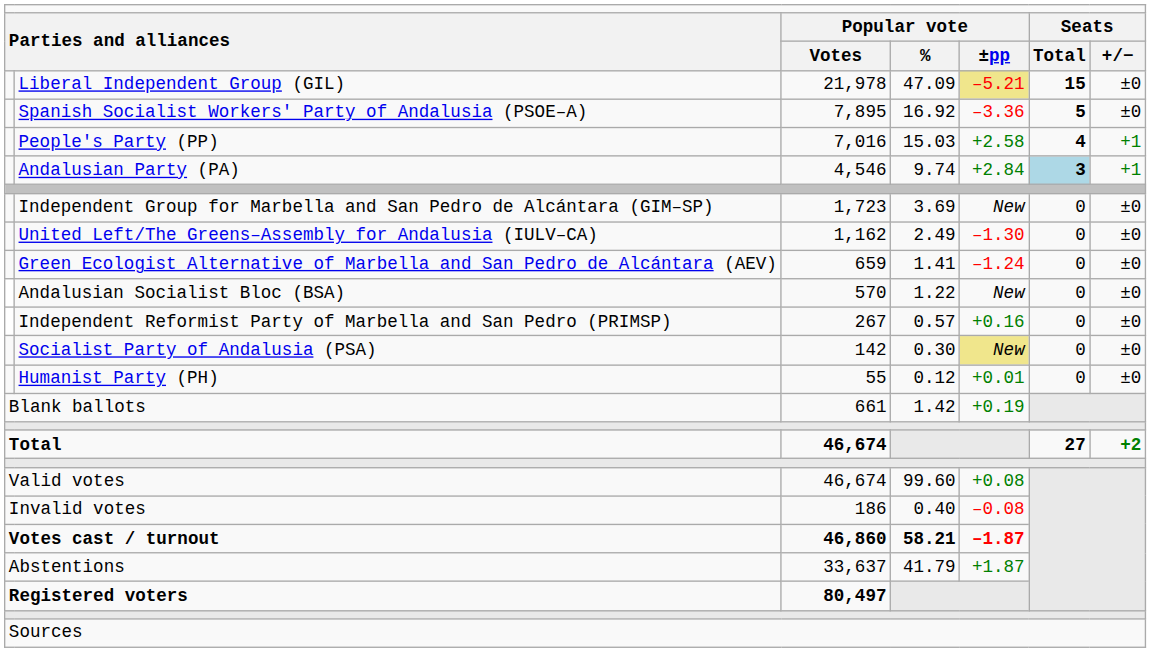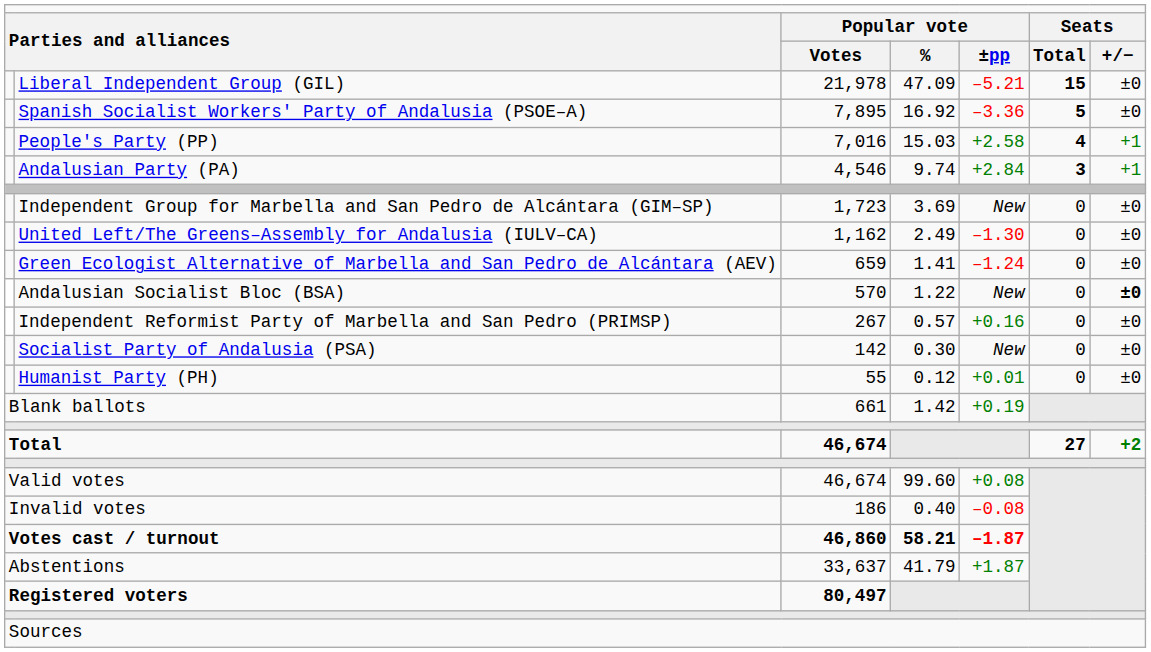Liberal Independent Group (GIL) | column 5: khaki background -> no background
Andalusian Party (PA) | column 6: lightblue background -> no background
Andalusian Socialist Bloc (BSA) | column 7: normal -> bold
Socialist Party of Andalusia (PSA) | column 5: khaki background -> no background
